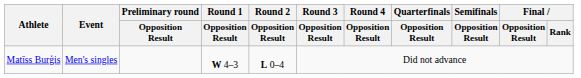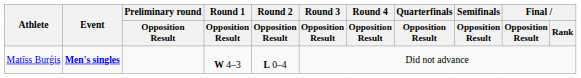Matīss Burģis | Event: normal -> bold
